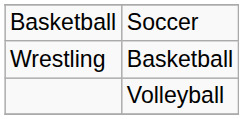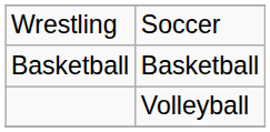row 1 | column 1: Basketball -> Wrestling
row 2 | column 1: Wrestling -> Basketball
